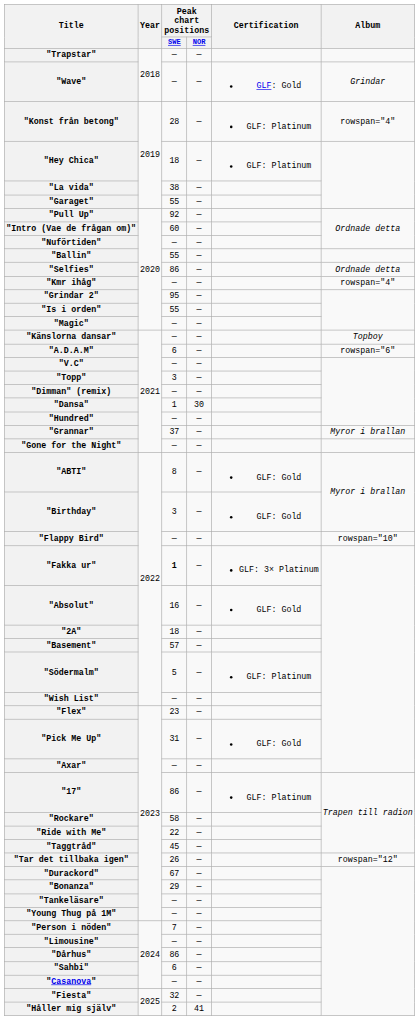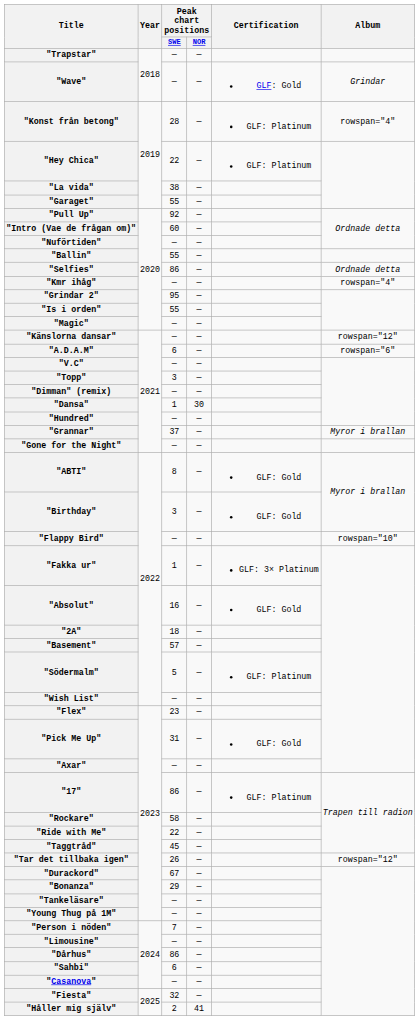"Hey Chica" | Peak chart positions / SWE: 18 -> 22
"Känslorna dansar" | Album: Topboy -> rowspan="12"
"Fakka ur" | Peak chart positions / SWE: bold -> normal
